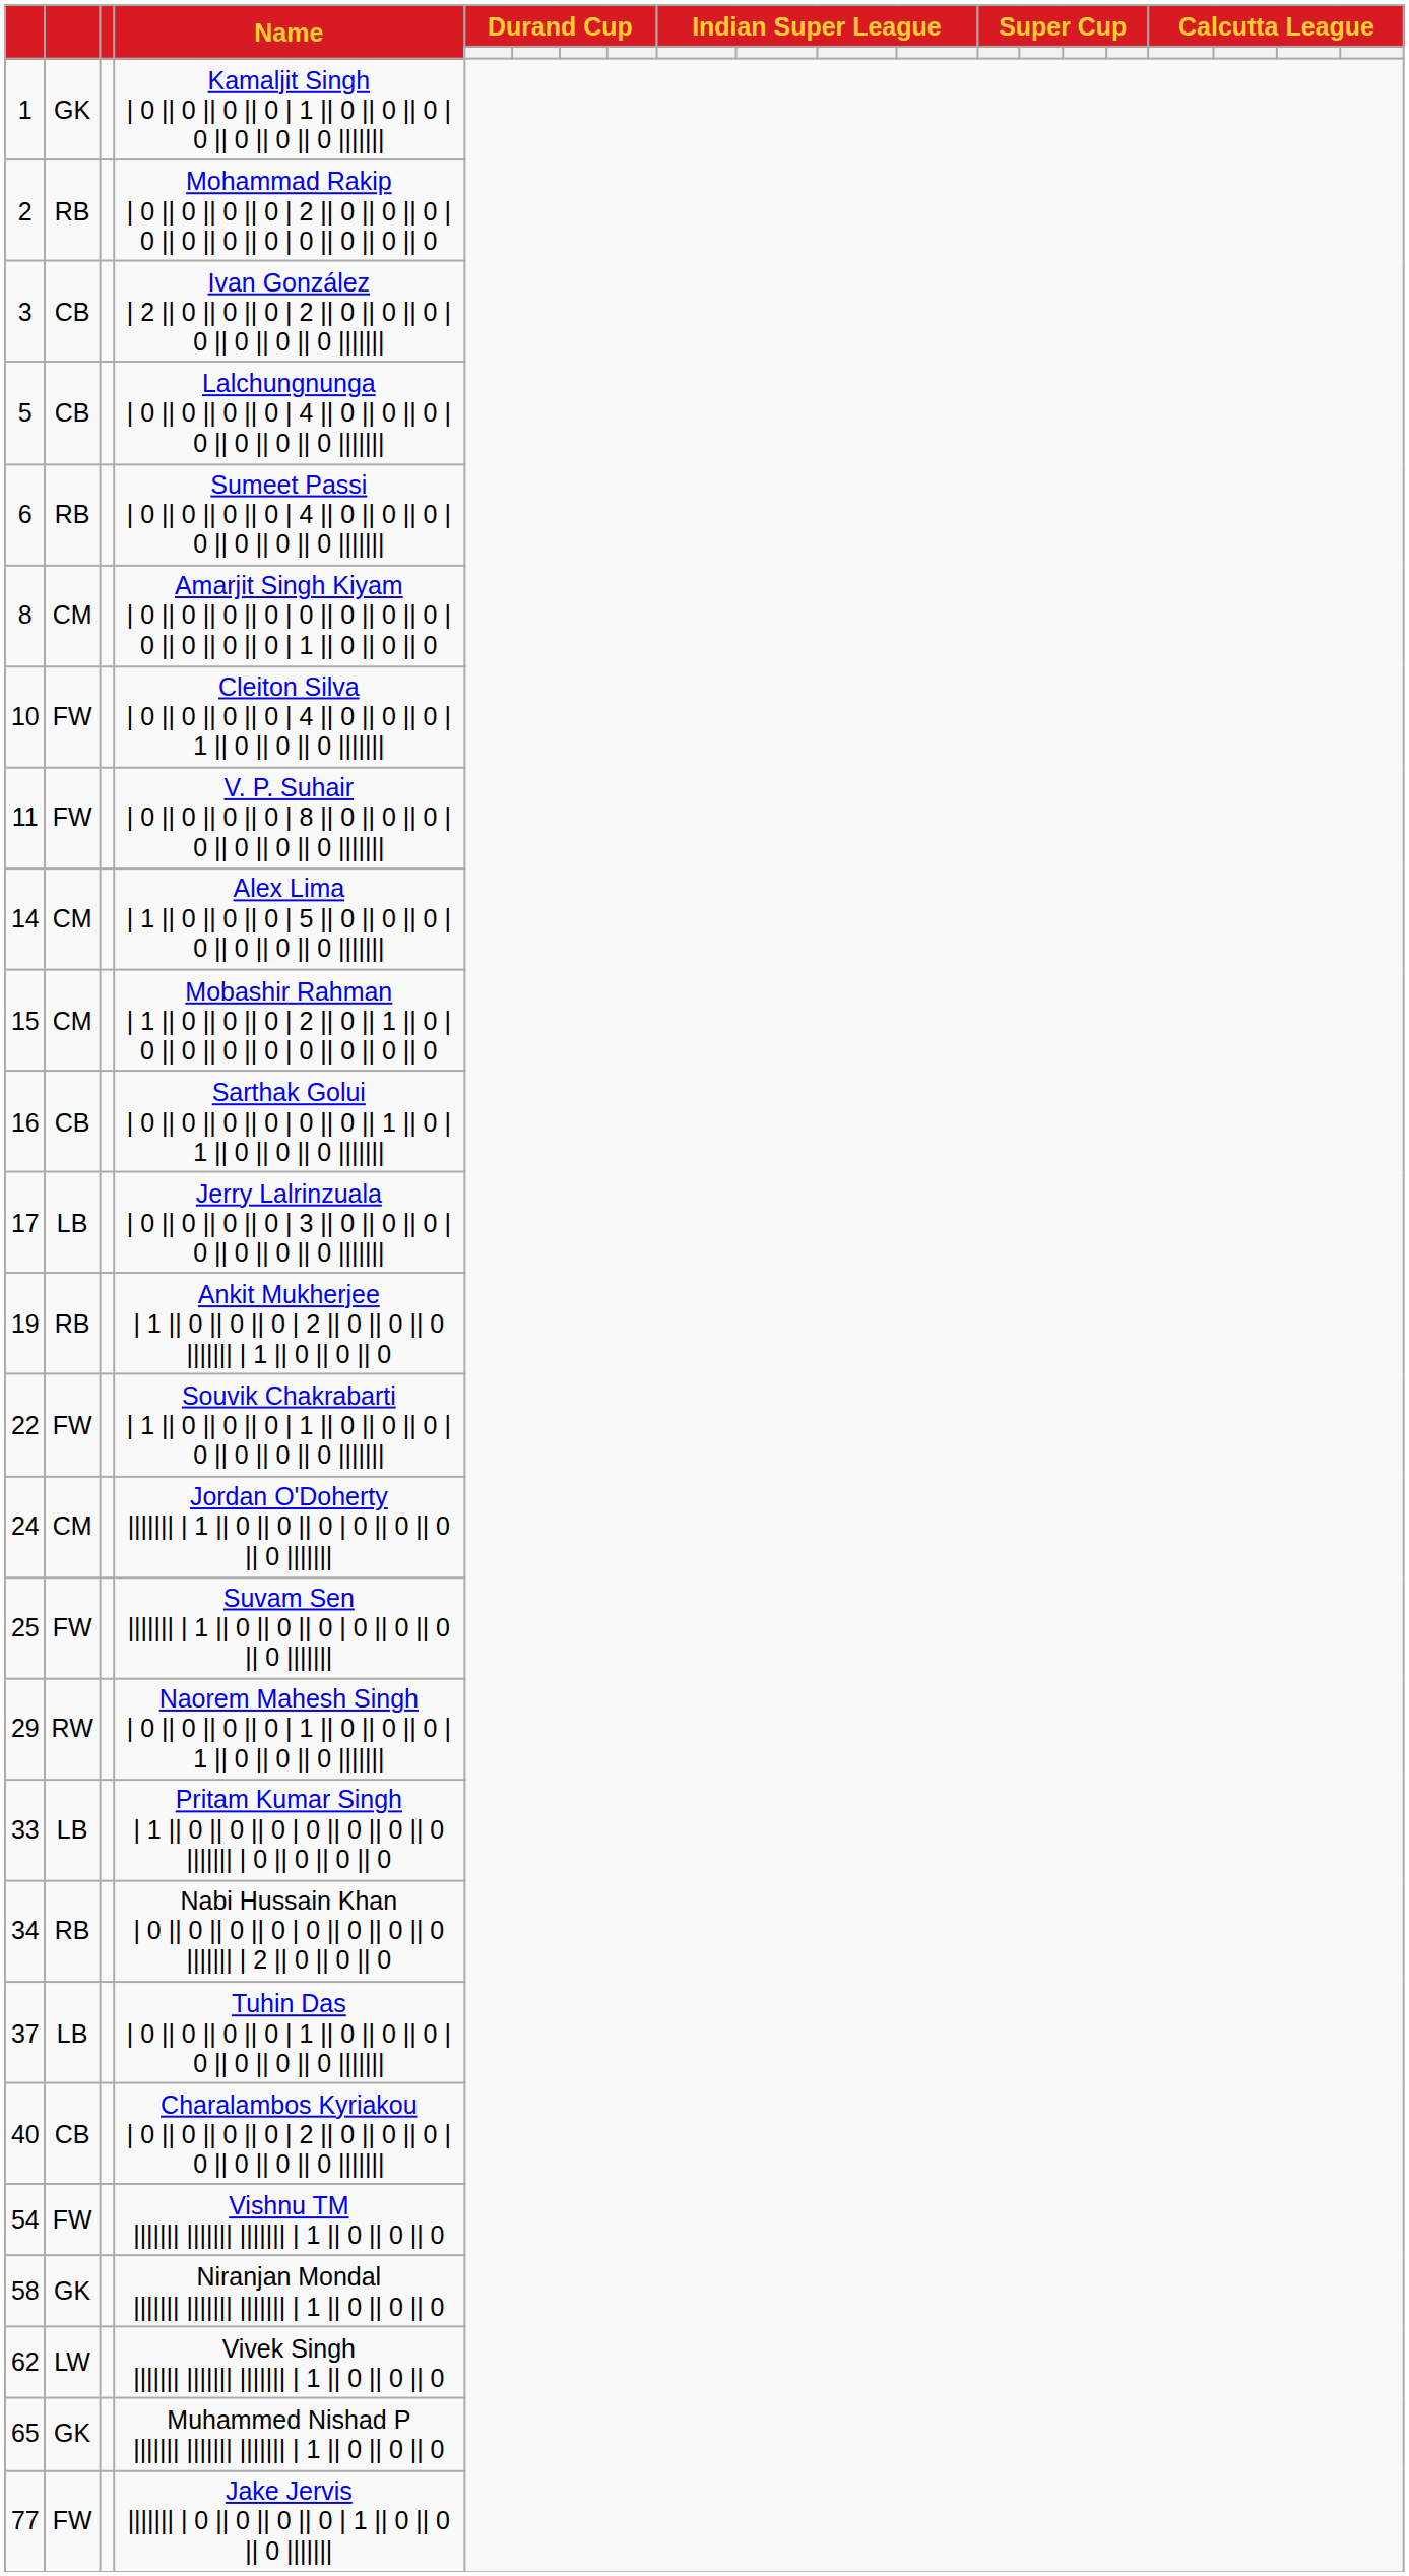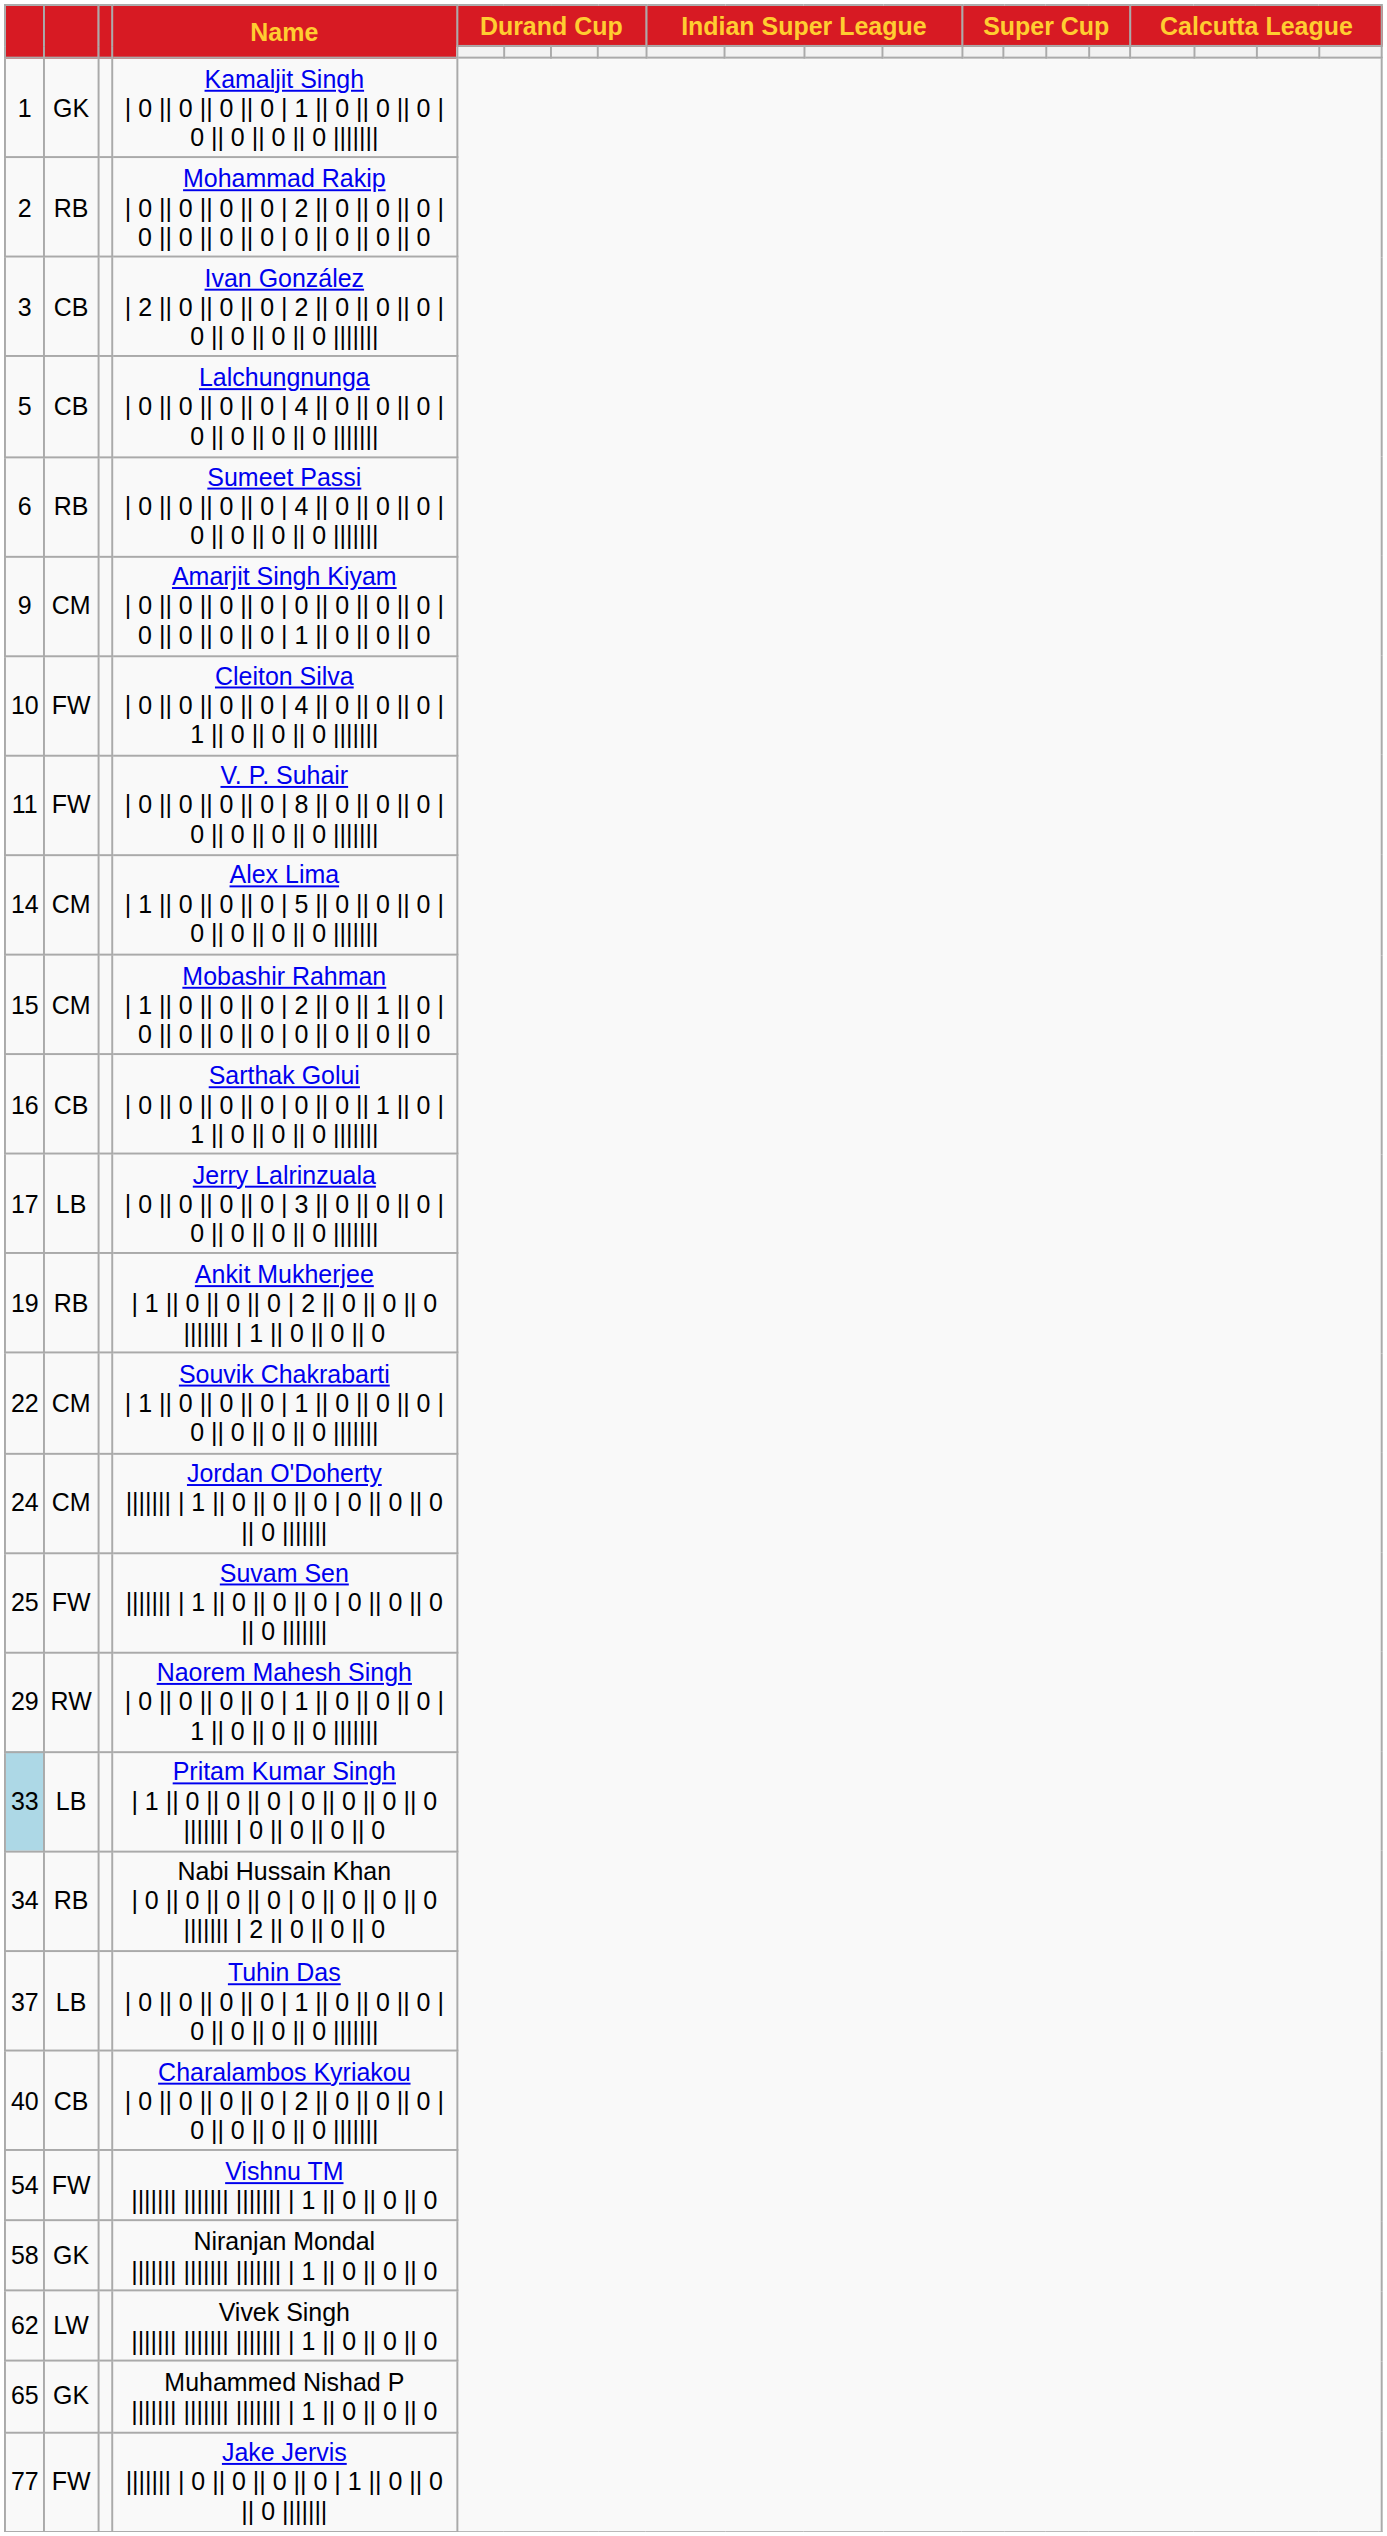row 8 | column 1: 8 -> 9
row 16 | column 2: FW -> CM
row 20 | column 1: no background -> lightblue background
